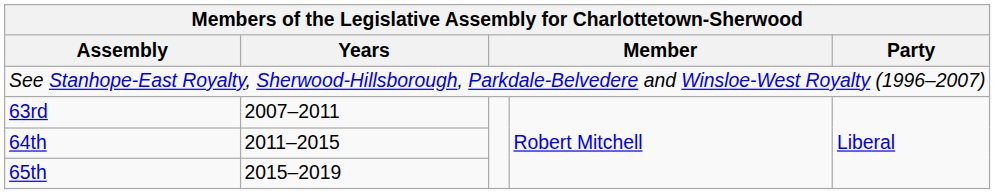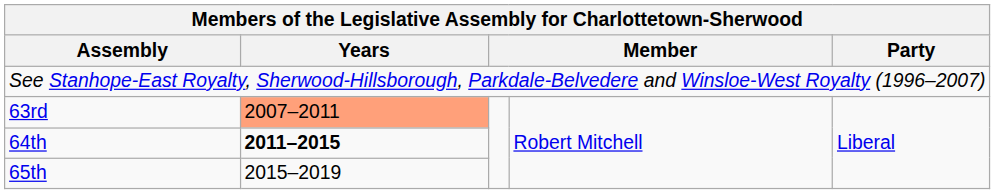63rd | Years: no background -> lightsalmon background
64th | Years: normal -> bold
